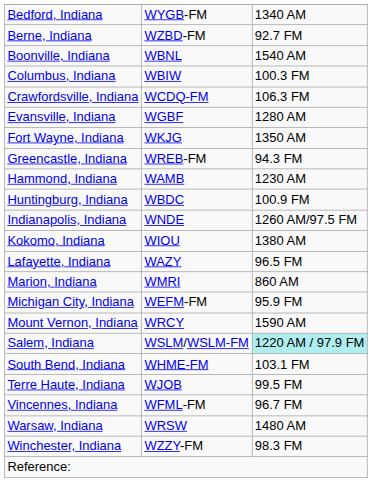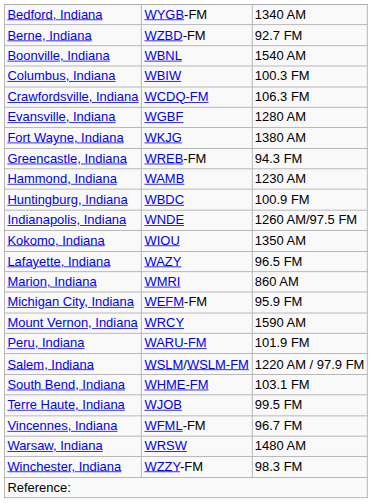Fort Wayne, Indiana | column 3: 1350 AM -> 1380 AM
Kokomo, Indiana | column 3: 1380 AM -> 1350 AM
+ row: Peru, Indiana | WARU-FM | 101.9 FM
Salem, Indiana | column 3: paleturquoise background -> no background
